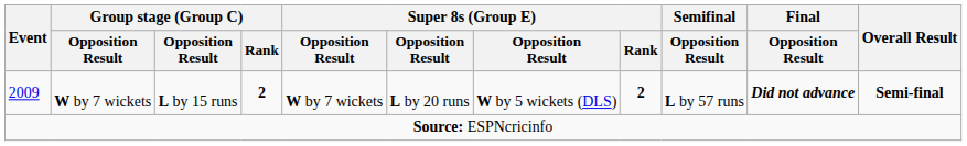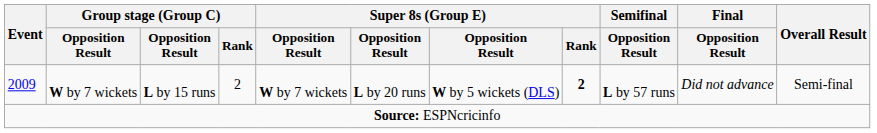2009 | Group stage (Group C) / Rank: bold -> normal
2009 | Final / Opposition Result: bold -> normal
2009 | Overall Result: bold -> normal
